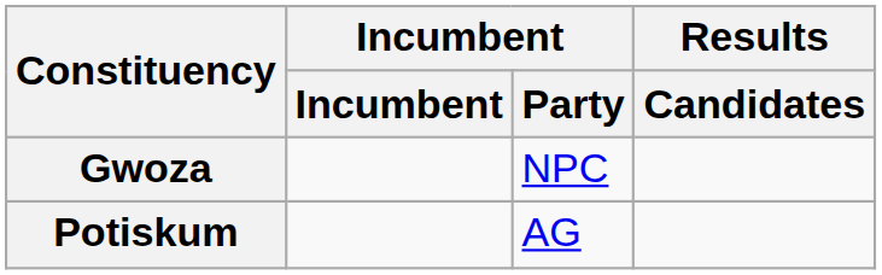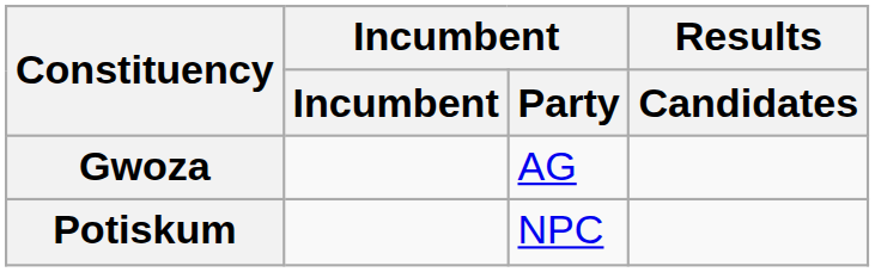Gwoza | Incumbent / Party: NPC -> AG
Potiskum | Incumbent / Party: AG -> NPC
